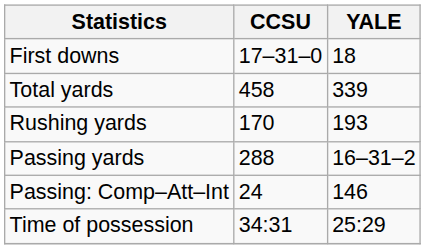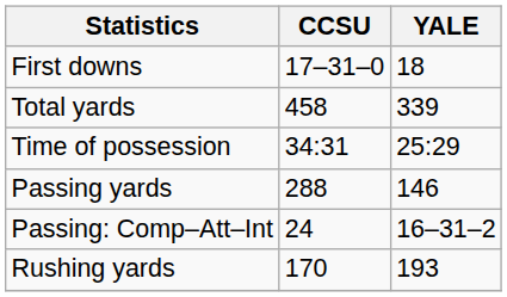rows swapped: Rushing yards <-> Time of possession
Passing yards | YALE: 16–31–2 -> 146
Passing: Comp–Att–Int | YALE: 146 -> 16–31–2
